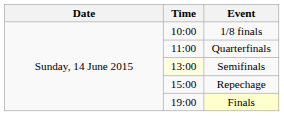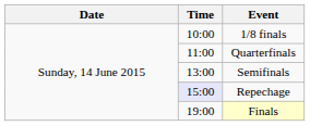Semifinals | Time: lightyellow background -> no background
Repechage | Time: no background -> lavender background
